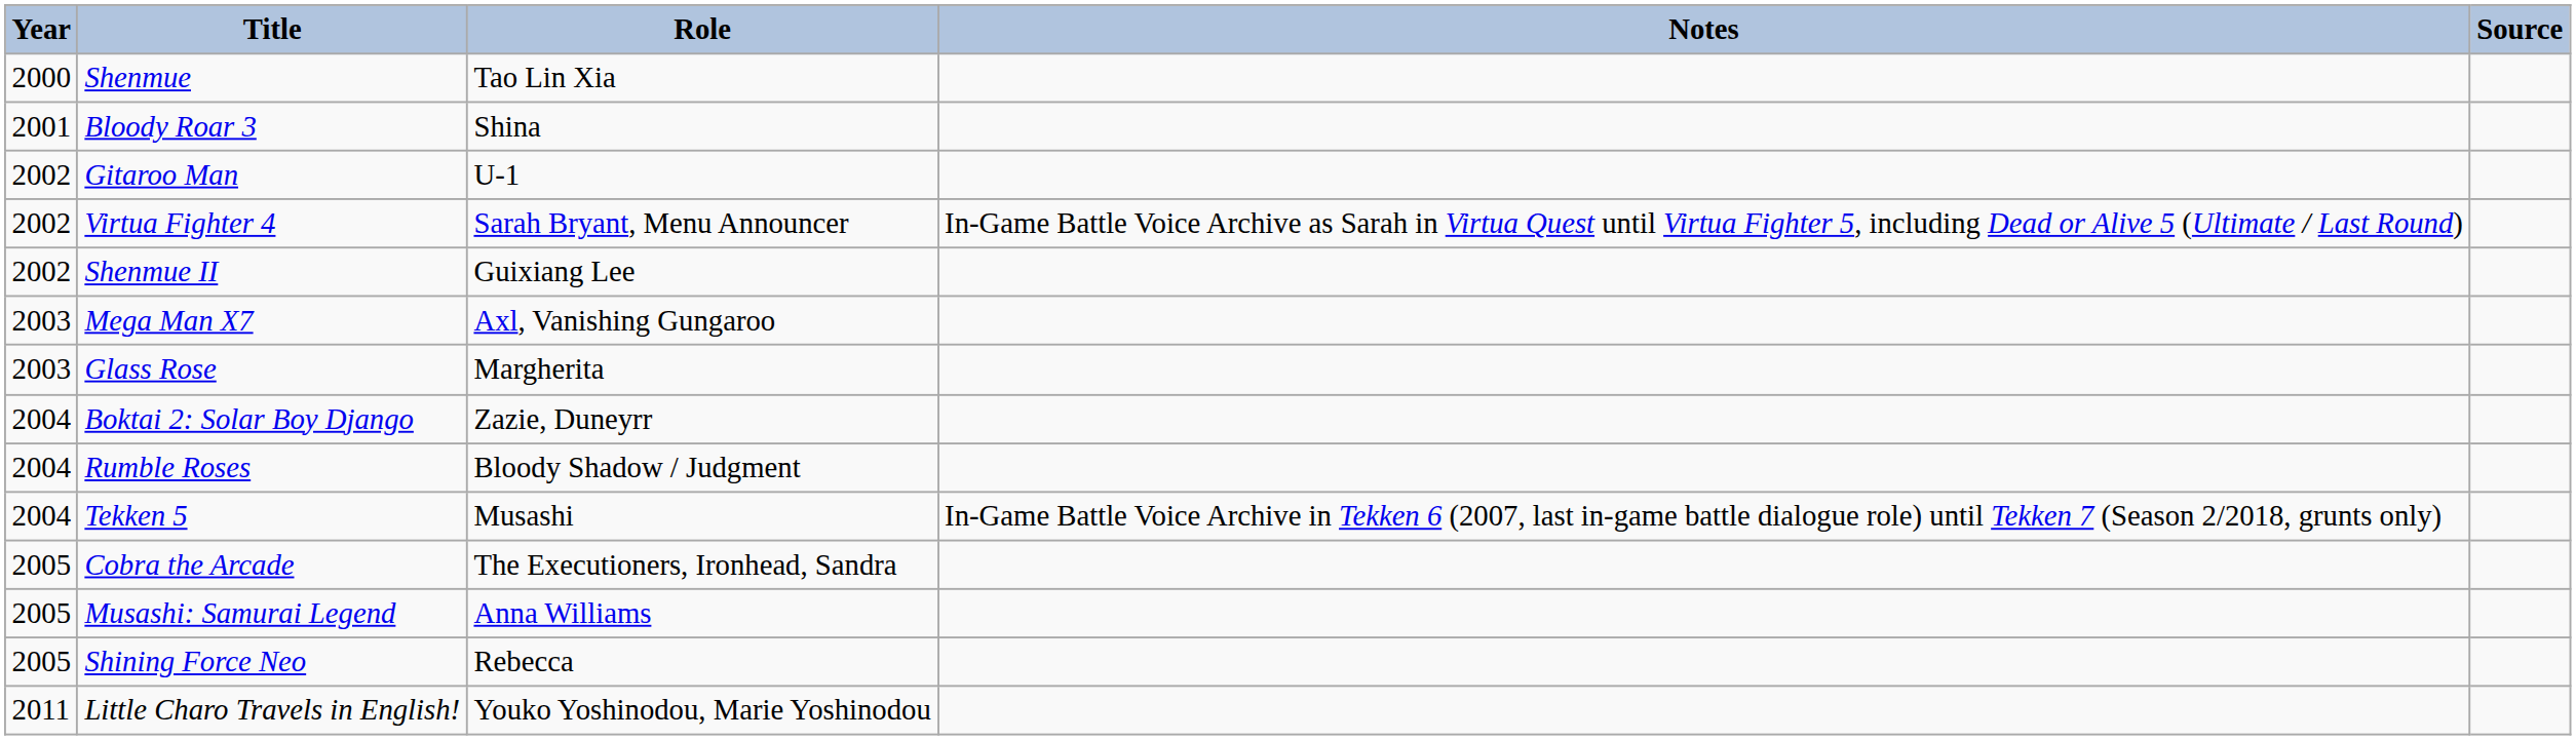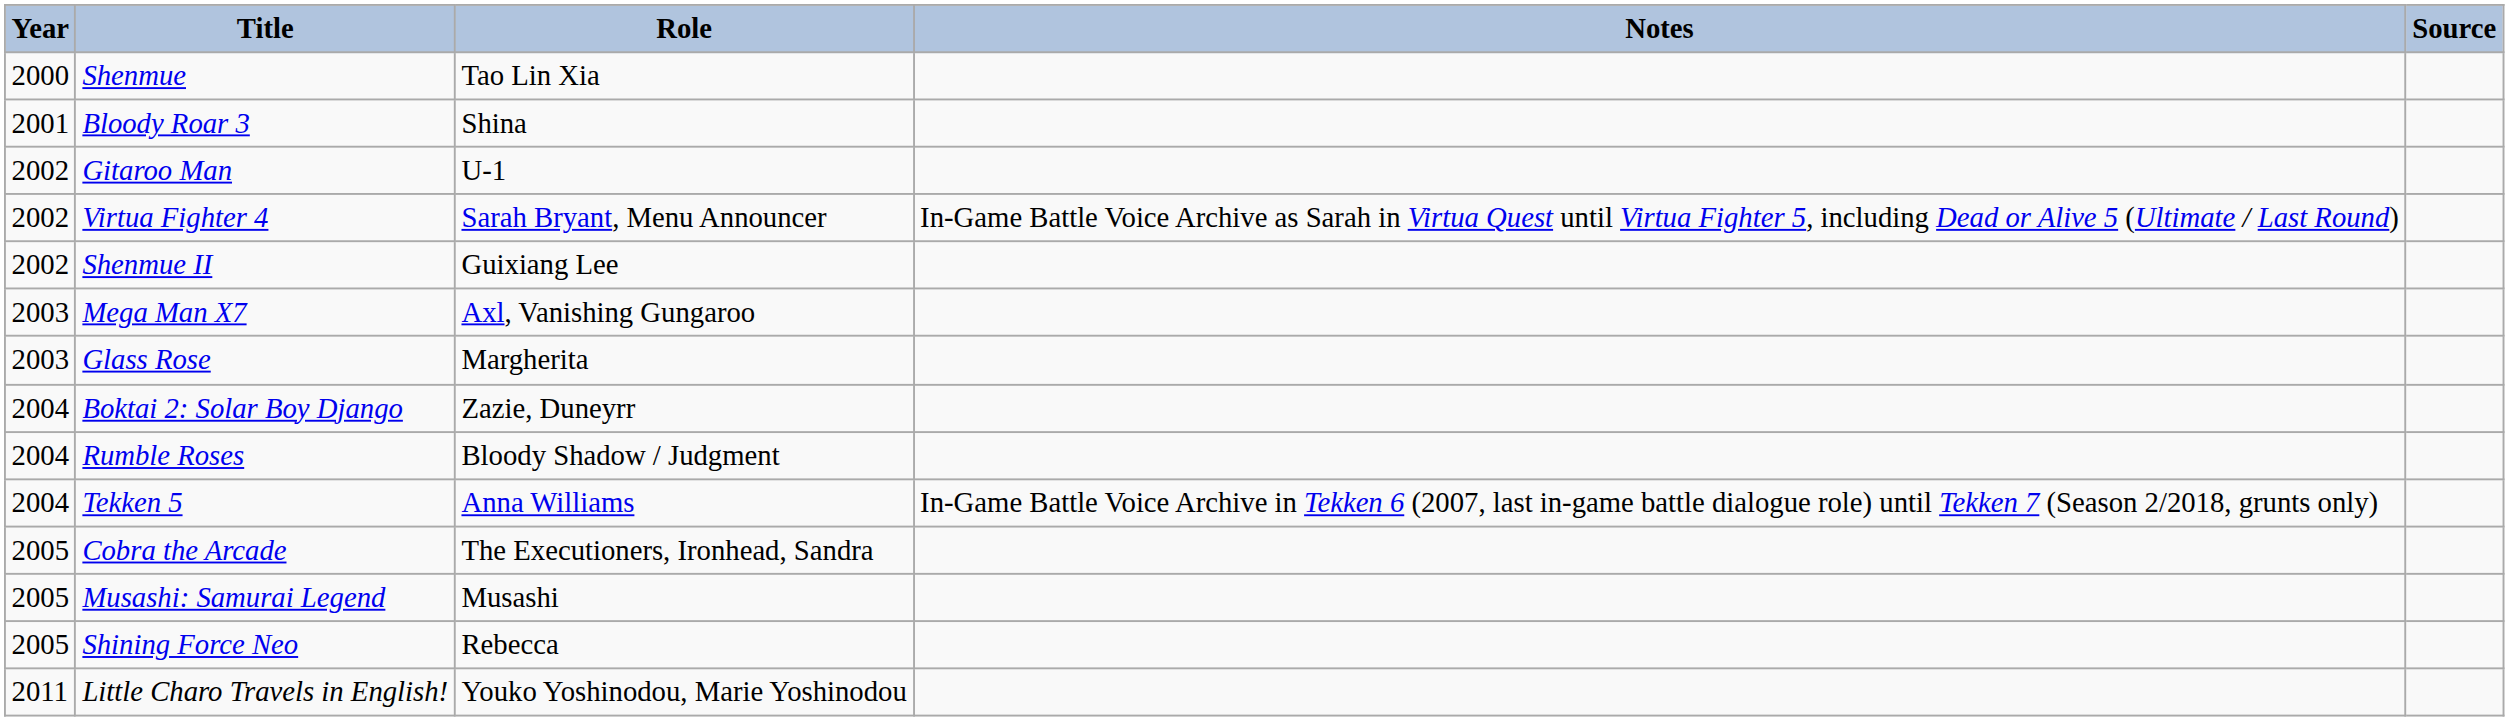Tekken 5 | Role: Musashi -> Anna Williams
Musashi: Samurai Legend | Role: Anna Williams -> Musashi
